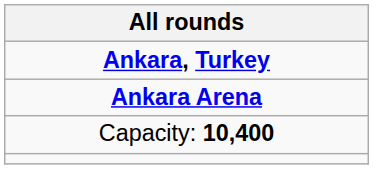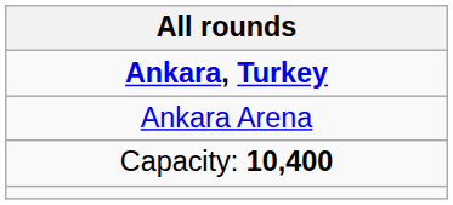row 3 | column 1: bold -> normal
